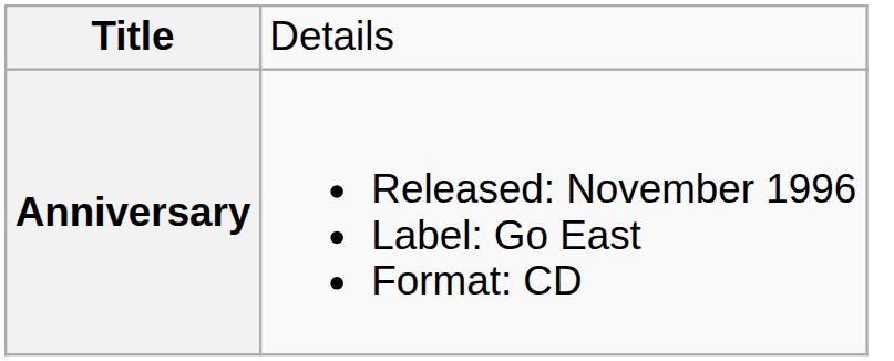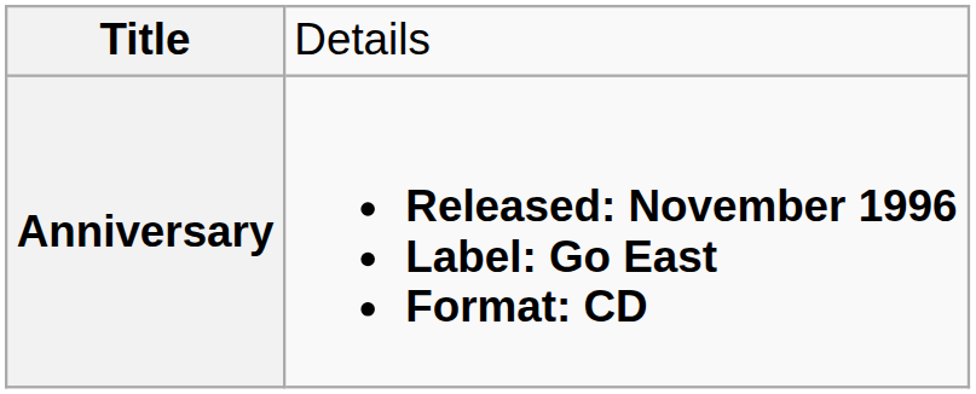Anniversary | column 2: normal -> bold
